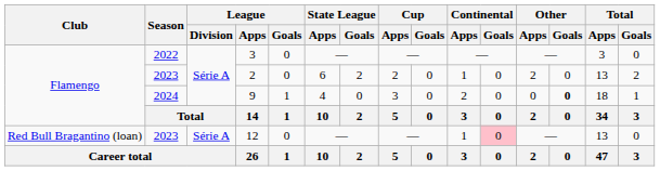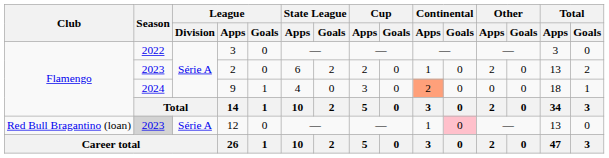9 | Continental / Apps: no background -> lightsalmon background
9 | Other / Goals: bold -> normal
12 | Season: no background -> lightgrey background
